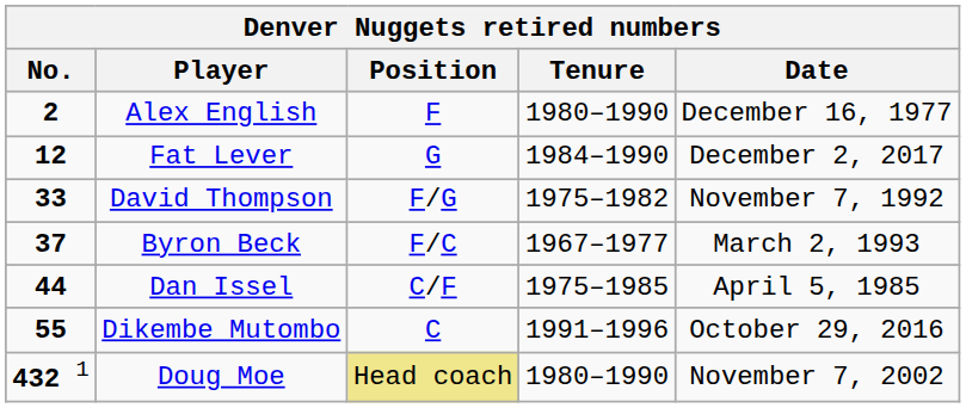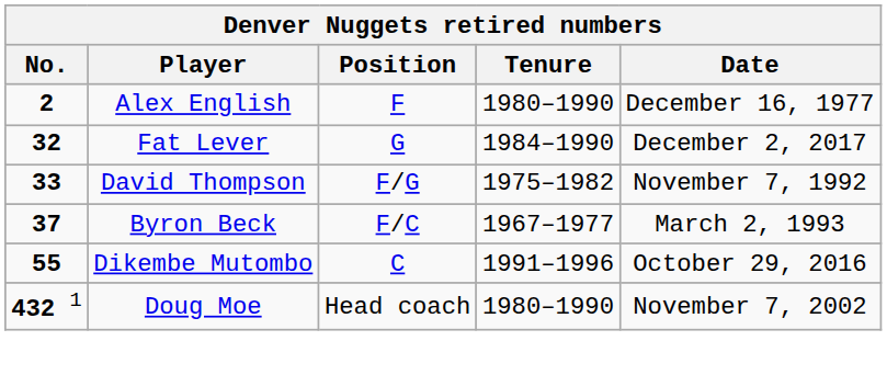Fat Lever | No.: 12 -> 32
- row: 44 | Dan Issel | C/F | 1975–1985 | April 5, 1985
Doug Moe | Position: khaki background -> no background
